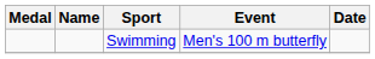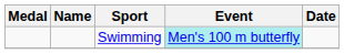Swimming | Event: no background -> paleturquoise background
